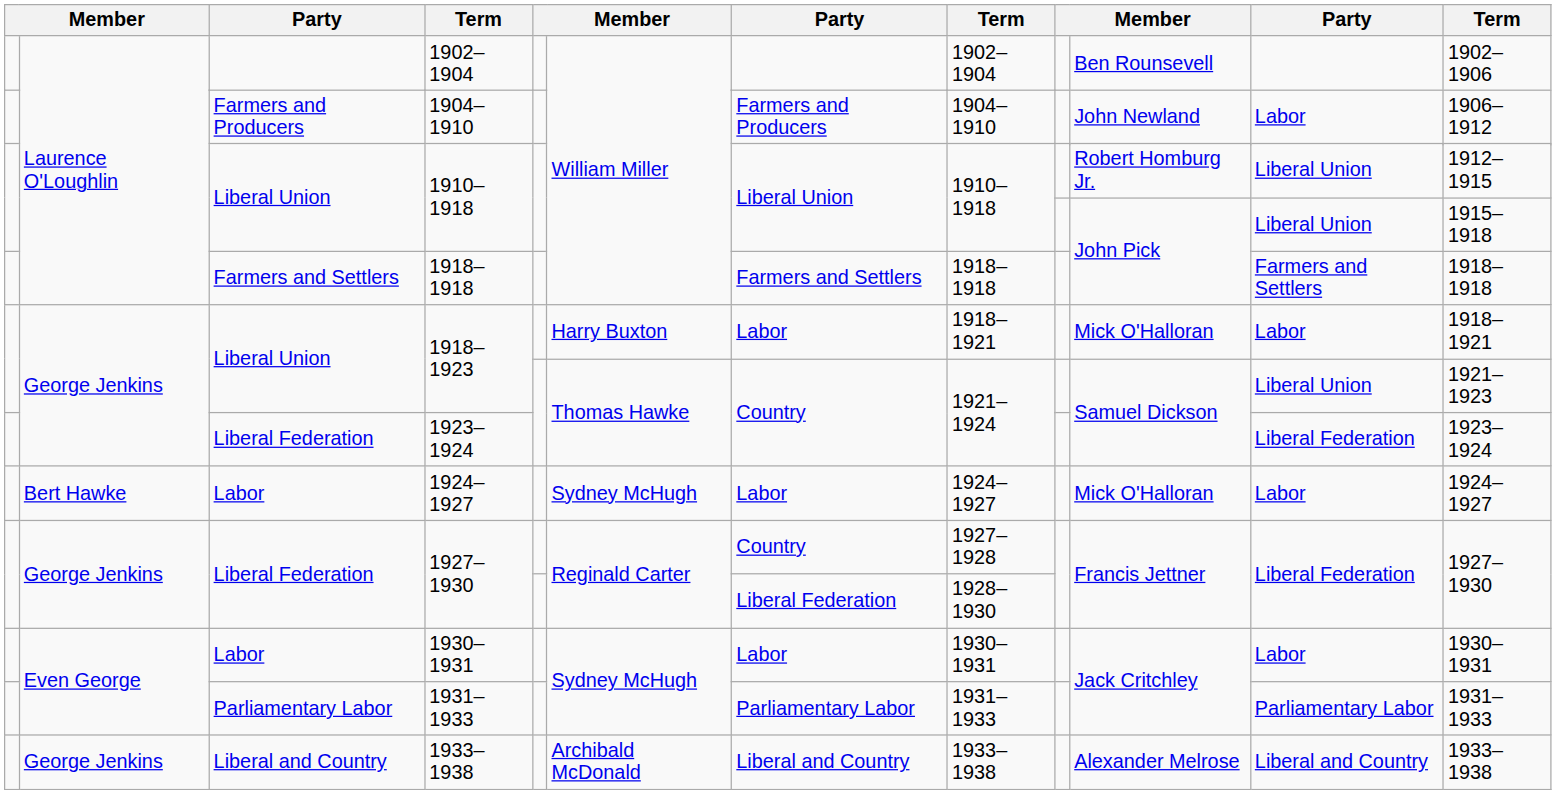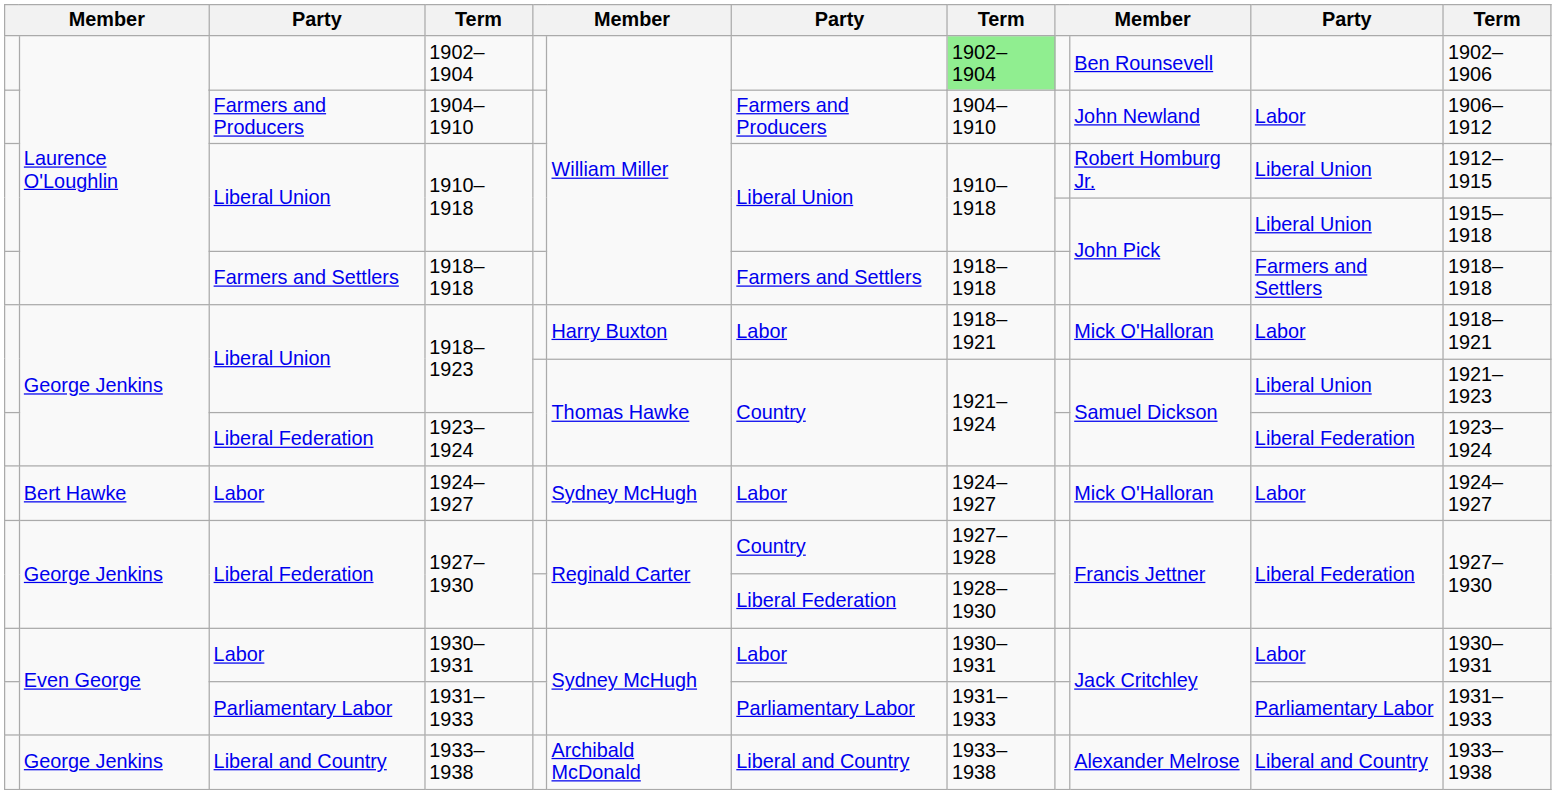row 2 | column 8: no background -> lightgreen background
